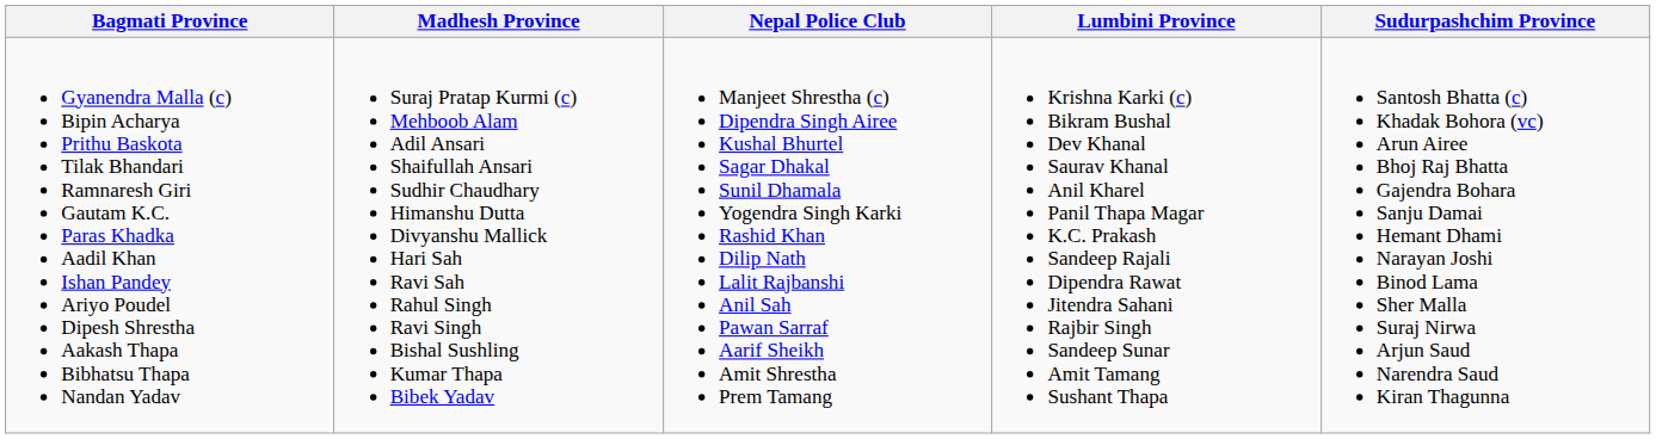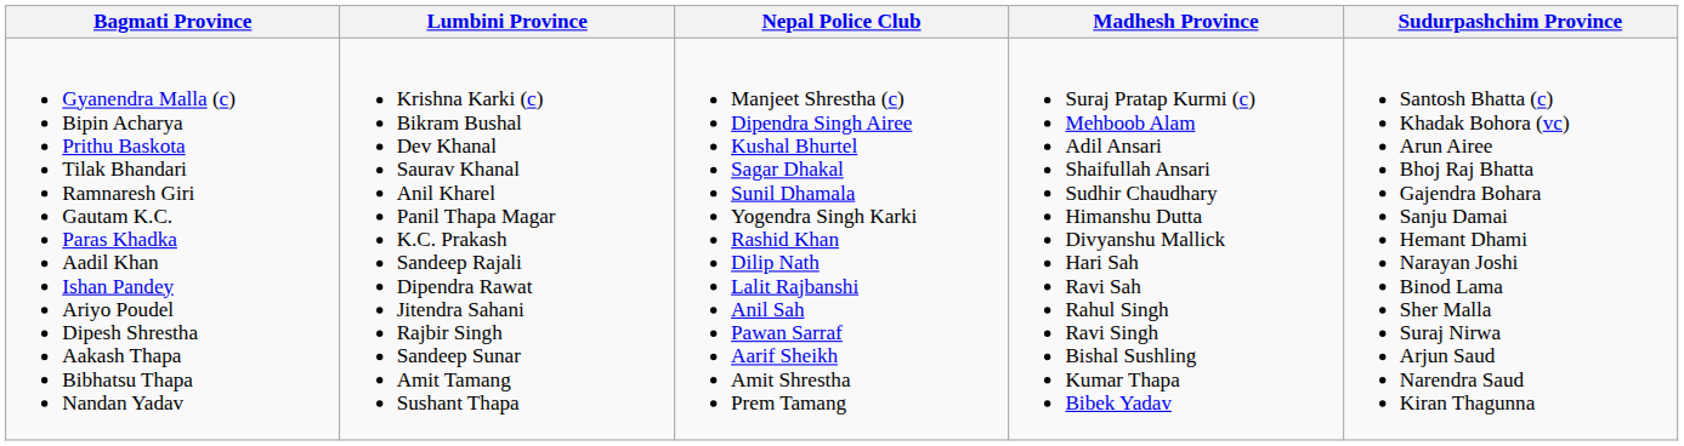columns swapped: Lumbini Province <-> Madhesh Province
